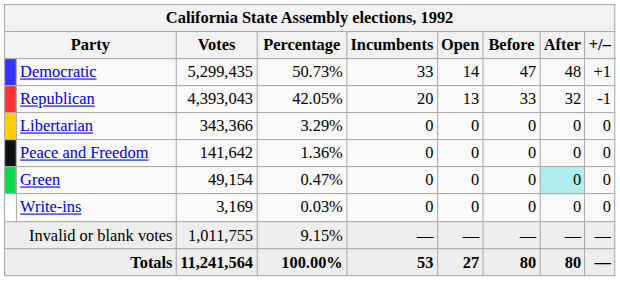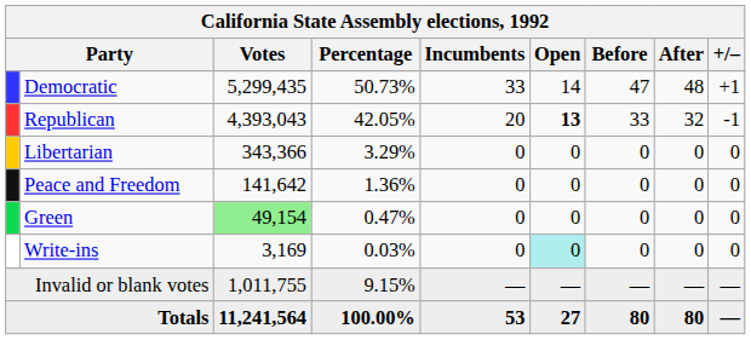Republican | Open: normal -> bold
Green | Votes: no background -> lightgreen background
Green | After: paleturquoise background -> no background
Write-ins | Open: no background -> paleturquoise background
